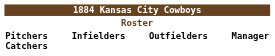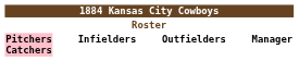Pitchers Catchers | column 1: no background -> pink background
